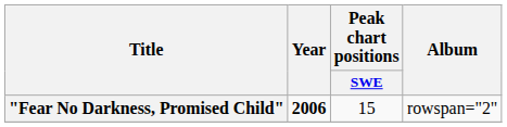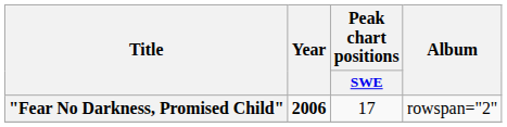"Fear No Darkness, Promised Child" | Peak chart positions / SWE: 15 -> 17
